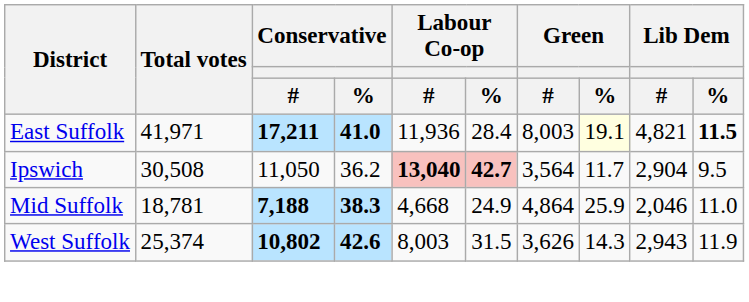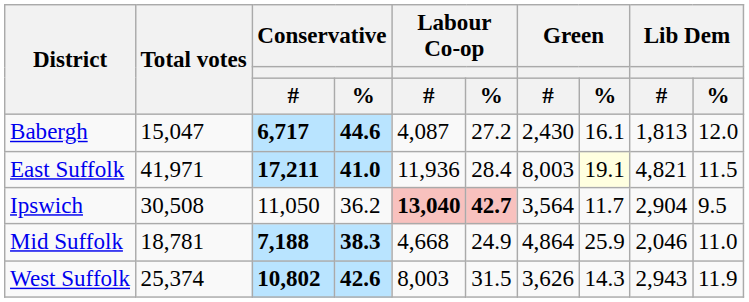+ row: Babergh | 15,047 | 6,717 | 44.6 | 4,087 | 27.2 | 2,430 | 16.1 | 1,813 | 12.0
East Suffolk | Lib Dem / %: bold -> normal
